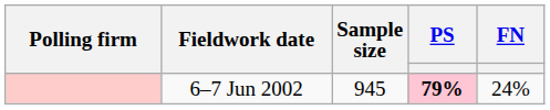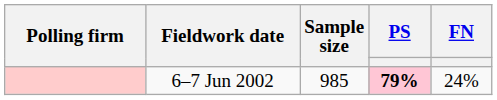6–7 Jun 2002 | Sample size: 945 -> 985
